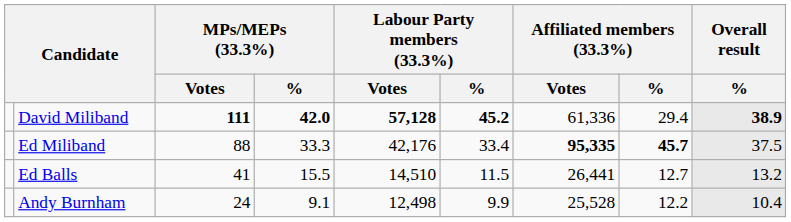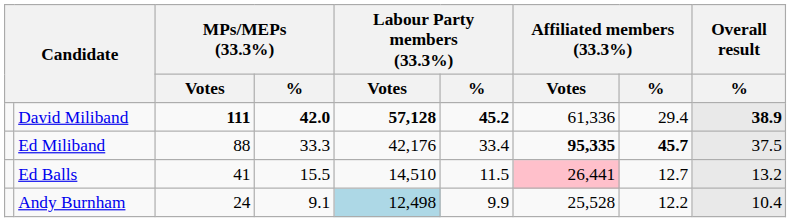Ed Balls | Affiliated members (33.3%) / Votes: no background -> pink background
Andy Burnham | Labour Party members (33.3%) / Votes: no background -> lightblue background
